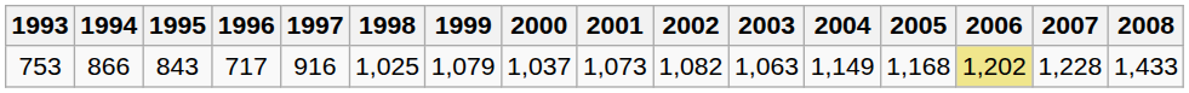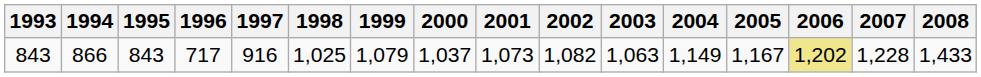row 2 | 1993: 753 -> 843
row 2 | 2005: 1,168 -> 1,167
